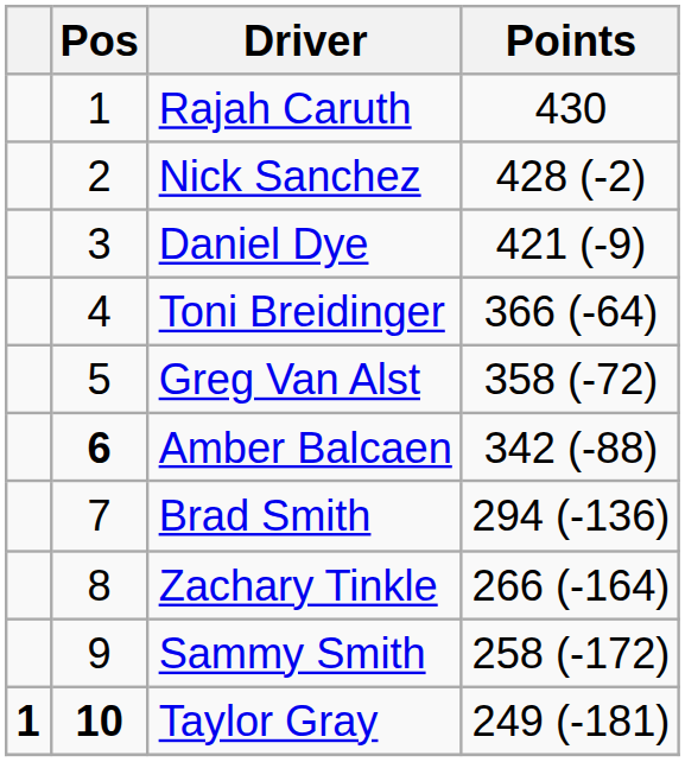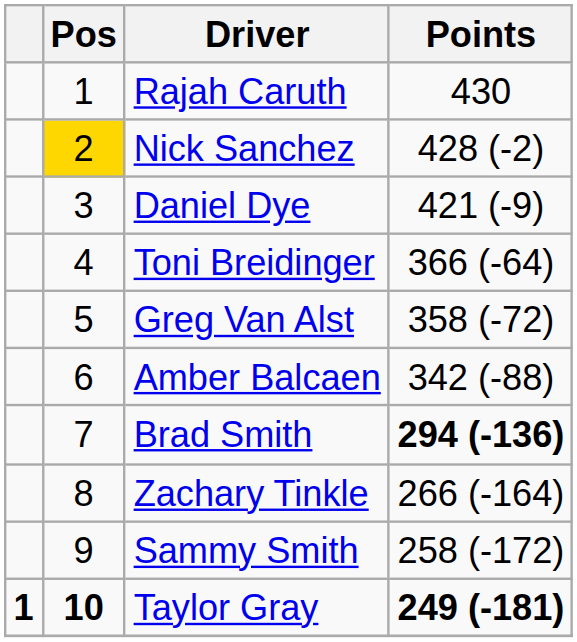Nick Sanchez | Pos: no background -> gold background
Amber Balcaen | Pos: bold -> normal
Brad Smith | Points: normal -> bold
Taylor Gray | Points: normal -> bold
